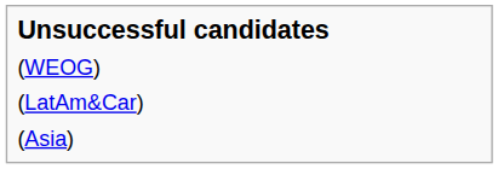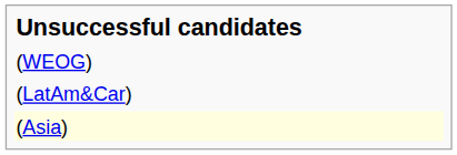row 4 | column 1: no background -> lightyellow background
